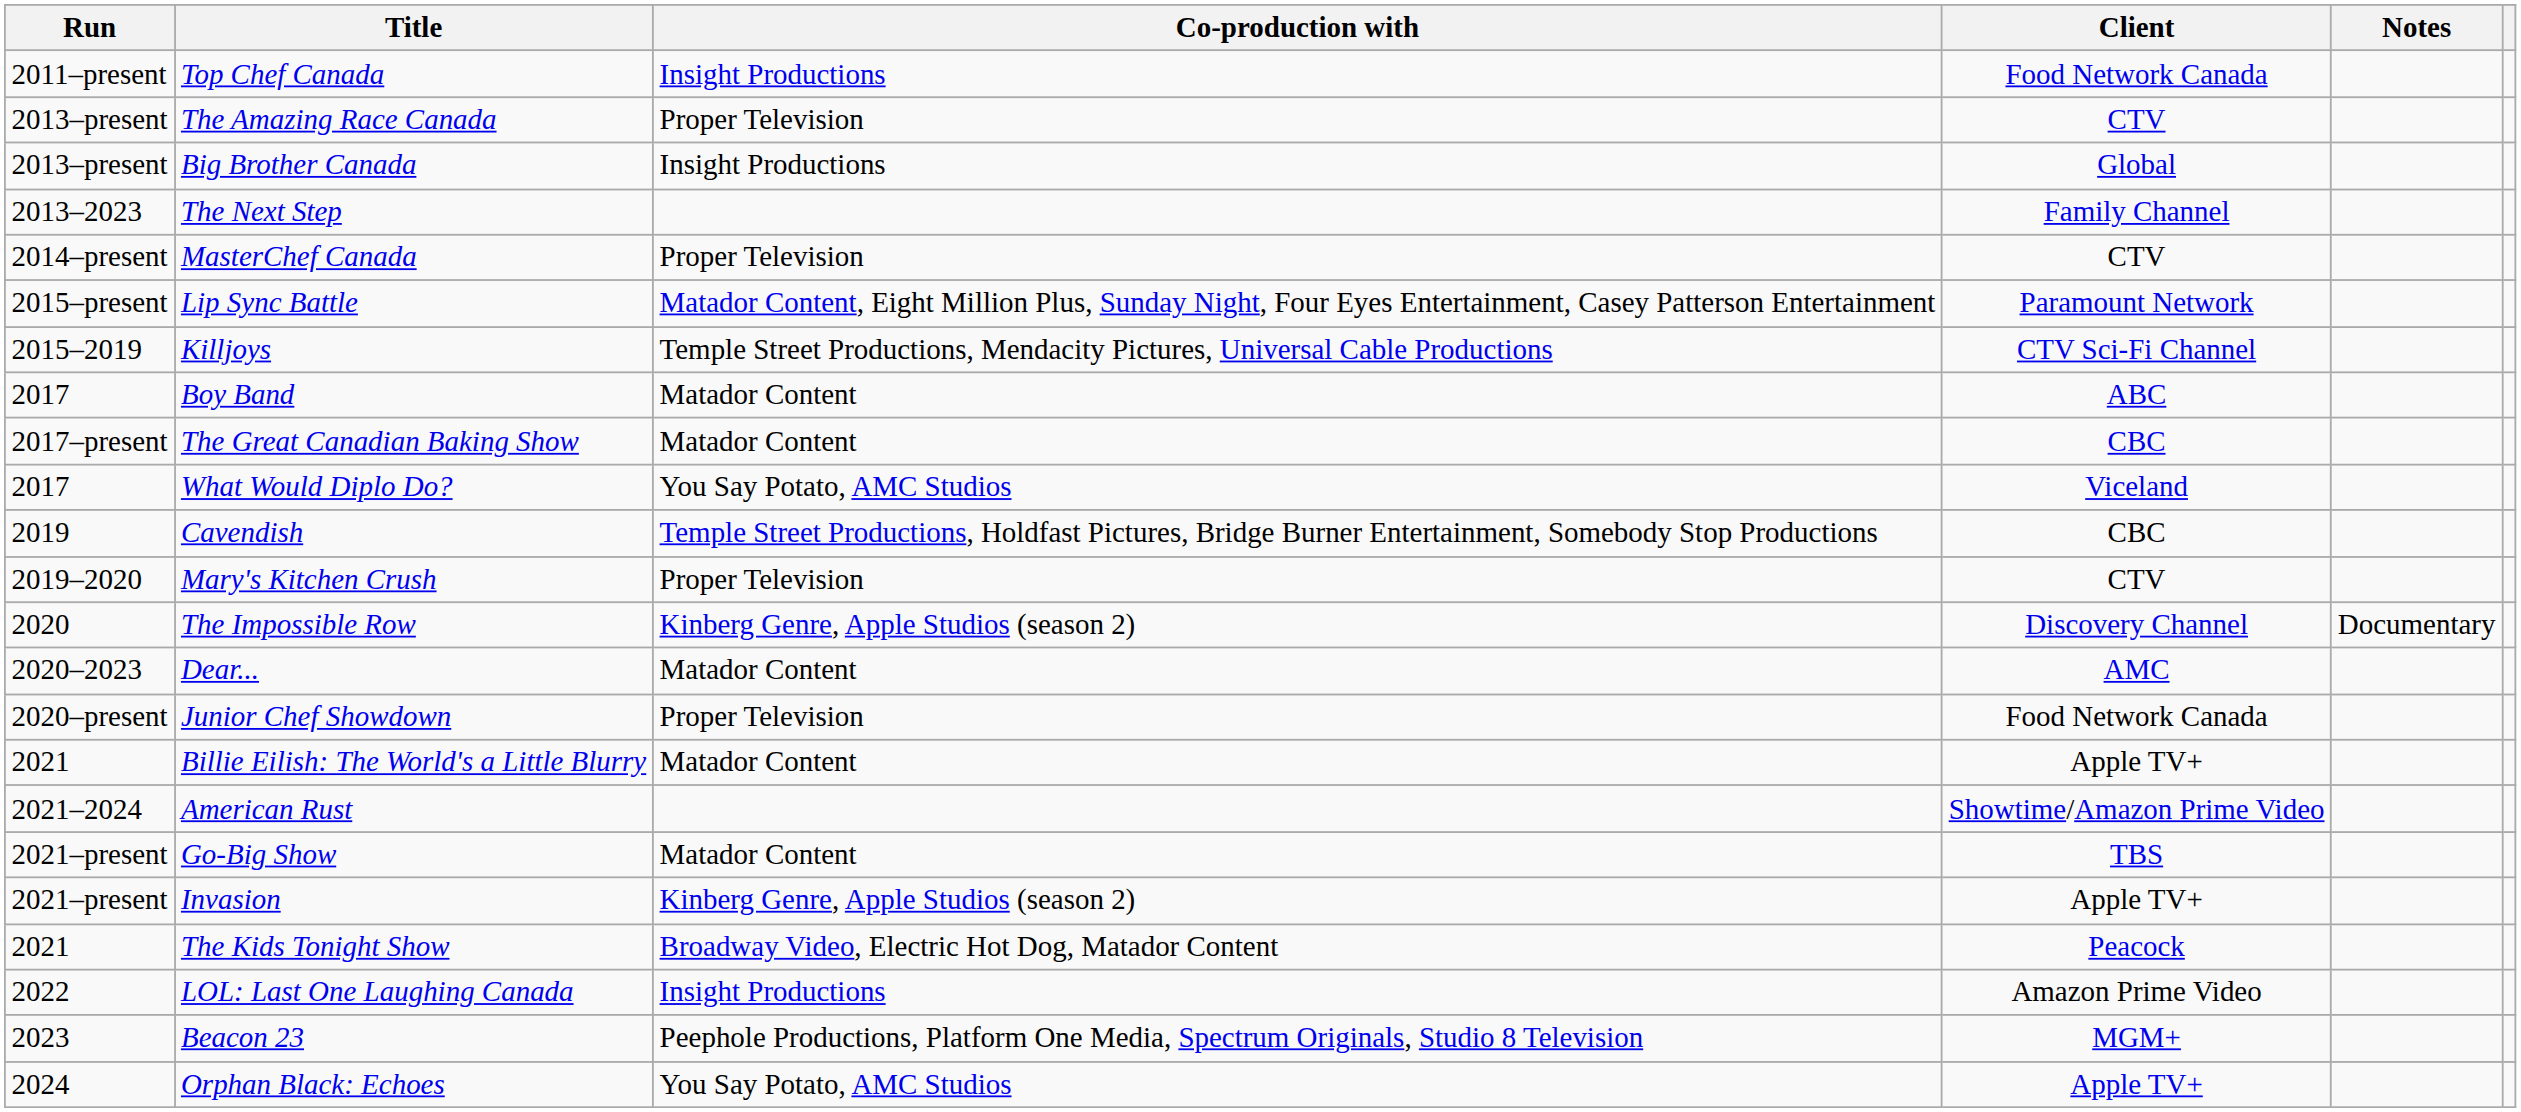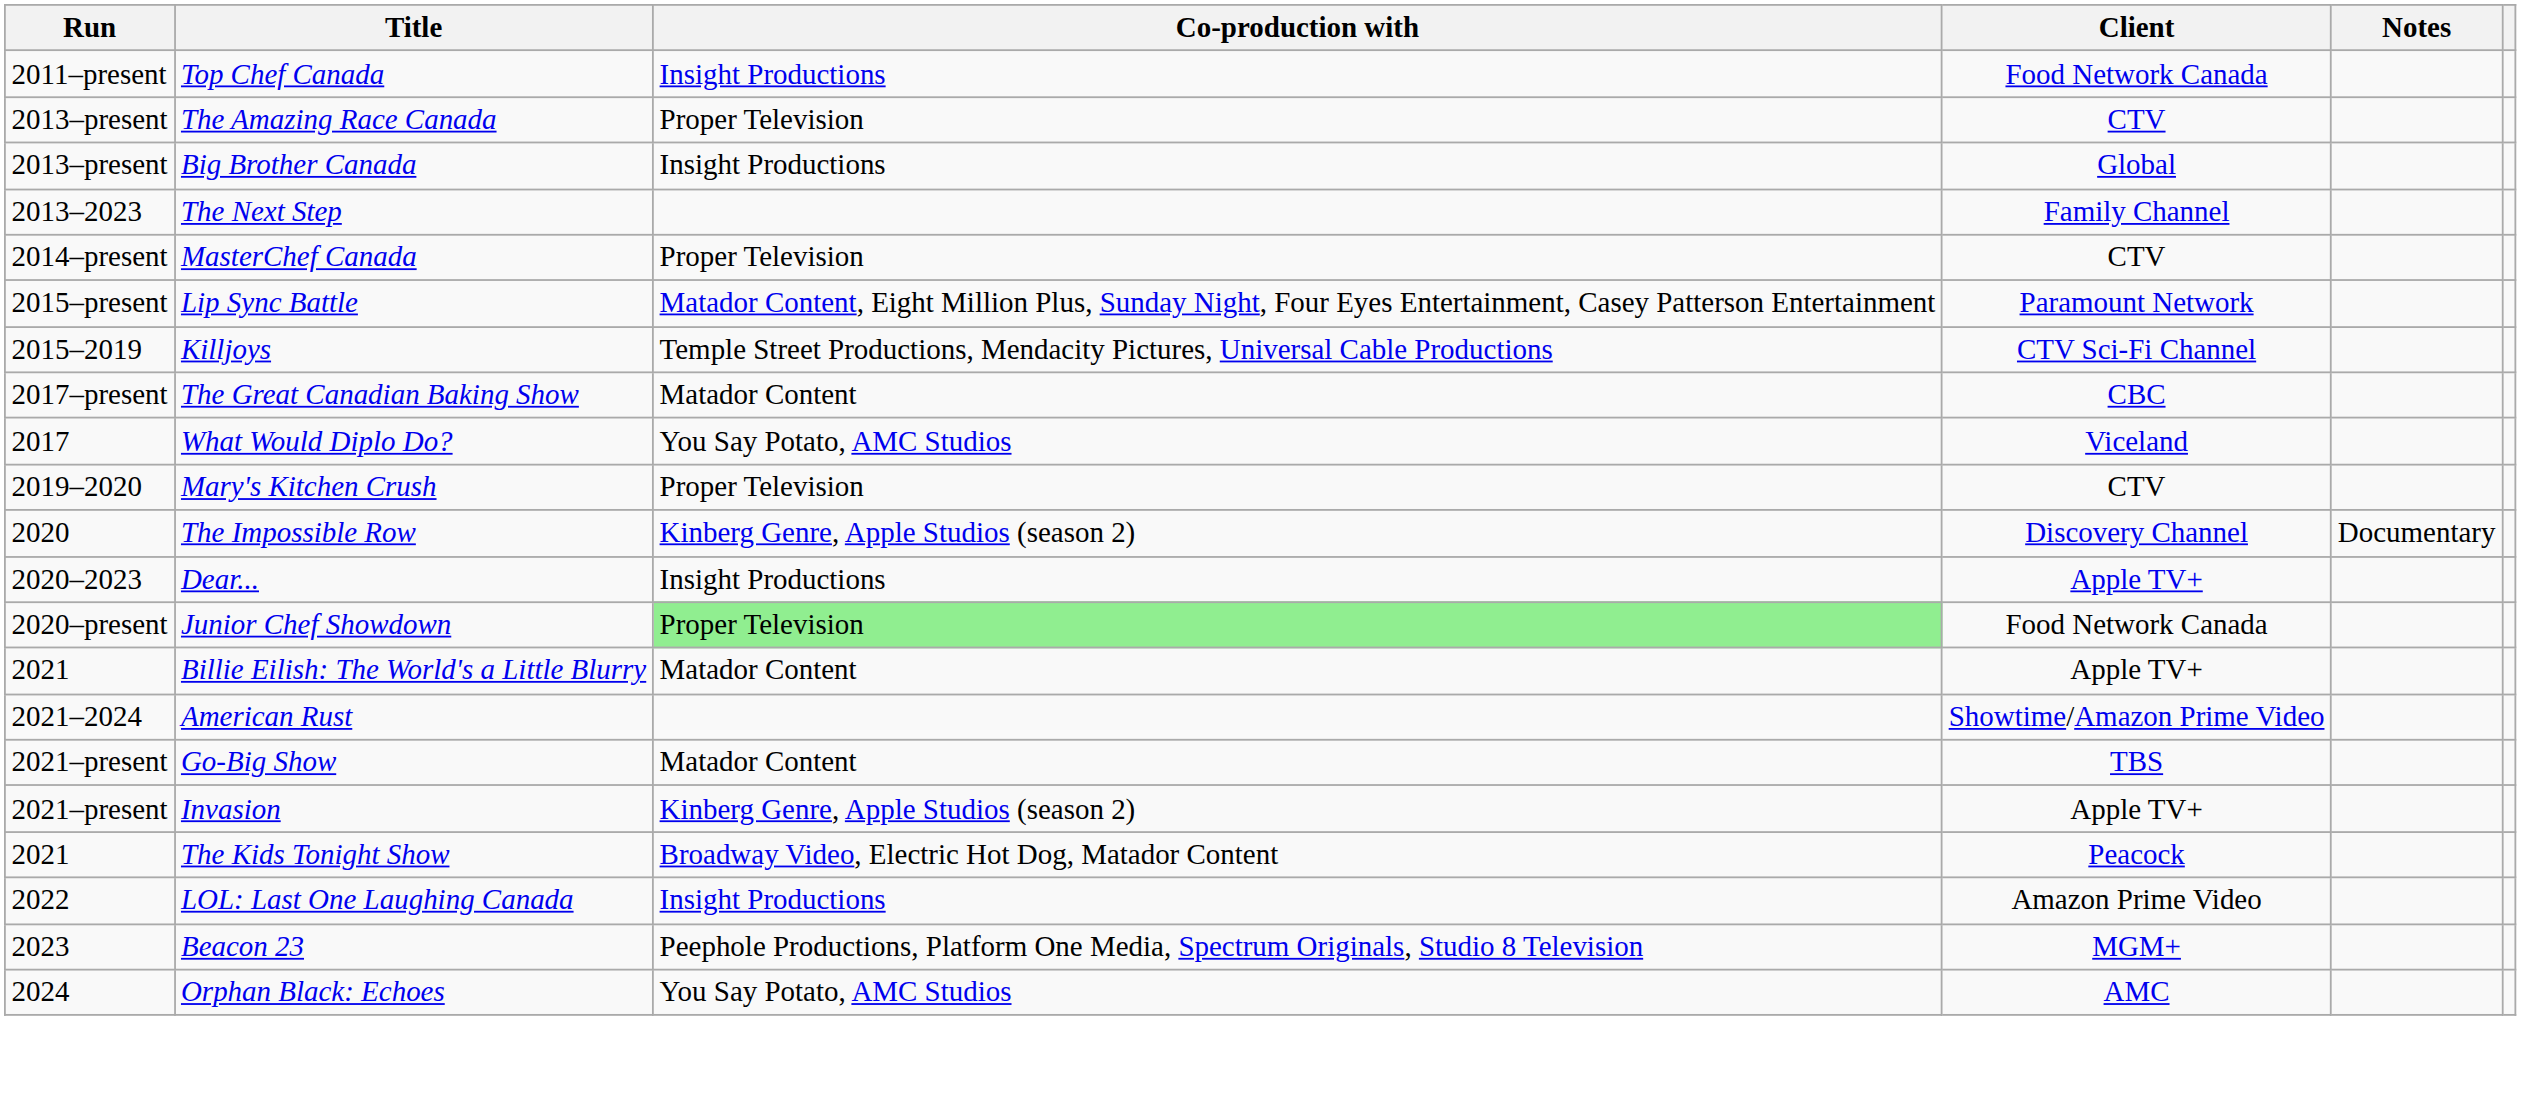- row: 2017 | Boy Band | Matador Content | ABC
- row: 2019 | Cavendish | Temple Street Productions, Holdfast Pictures, Bridge Burner Entertainment, Somebody Stop Productions | CBC
Dear... | Co-production with: Matador Content -> Insight Productions
Dear... | Client: AMC -> Apple TV+
Junior Chef Showdown | Co-production with: no background -> lightgreen background
Orphan Black: Echoes | Client: Apple TV+ -> AMC
